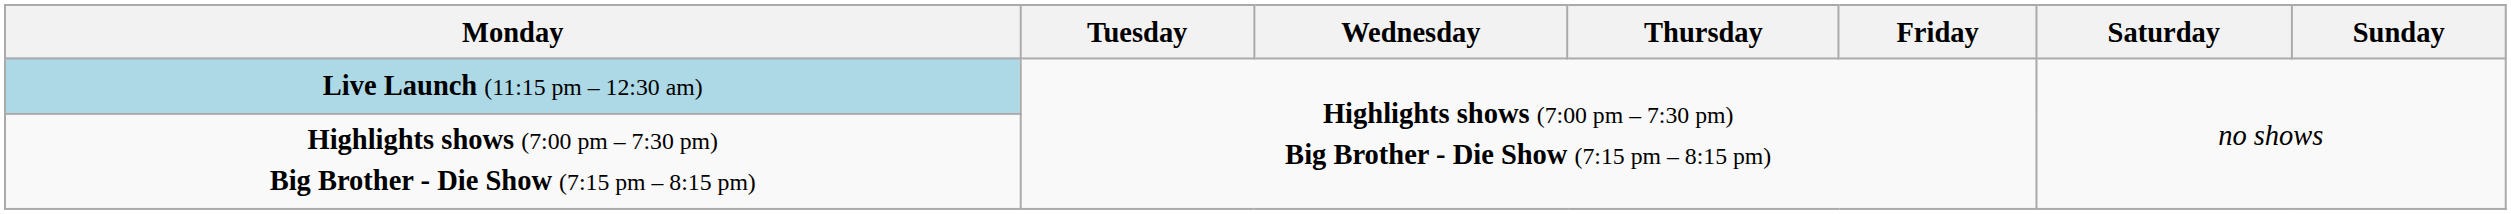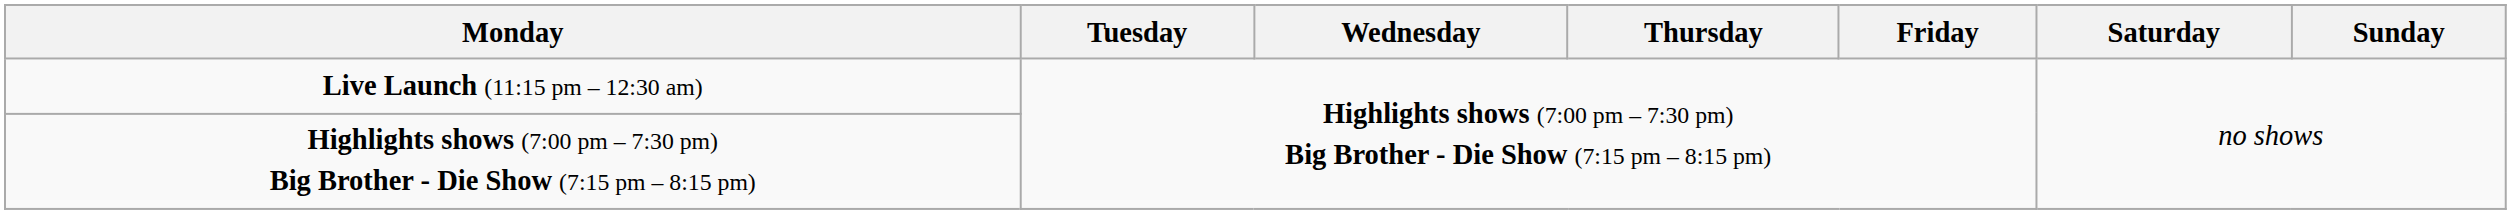Live Launch (11:15 pm – 12:30 am) | Monday: lightblue background -> no background
